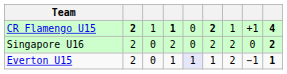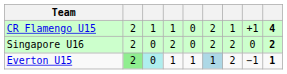CR Flamengo U15 | column 2: bold -> normal
CR Flamengo U15 | column 4: bold -> normal
CR Flamengo U15 | column 6: bold -> normal
Everton U15 | column 2: no background -> lightgreen background
Everton U15 | column 3: no background -> paleturquoise background
Everton U15 | column 5: lavender background -> no background
Everton U15 | column 6: no background -> lightblue background
